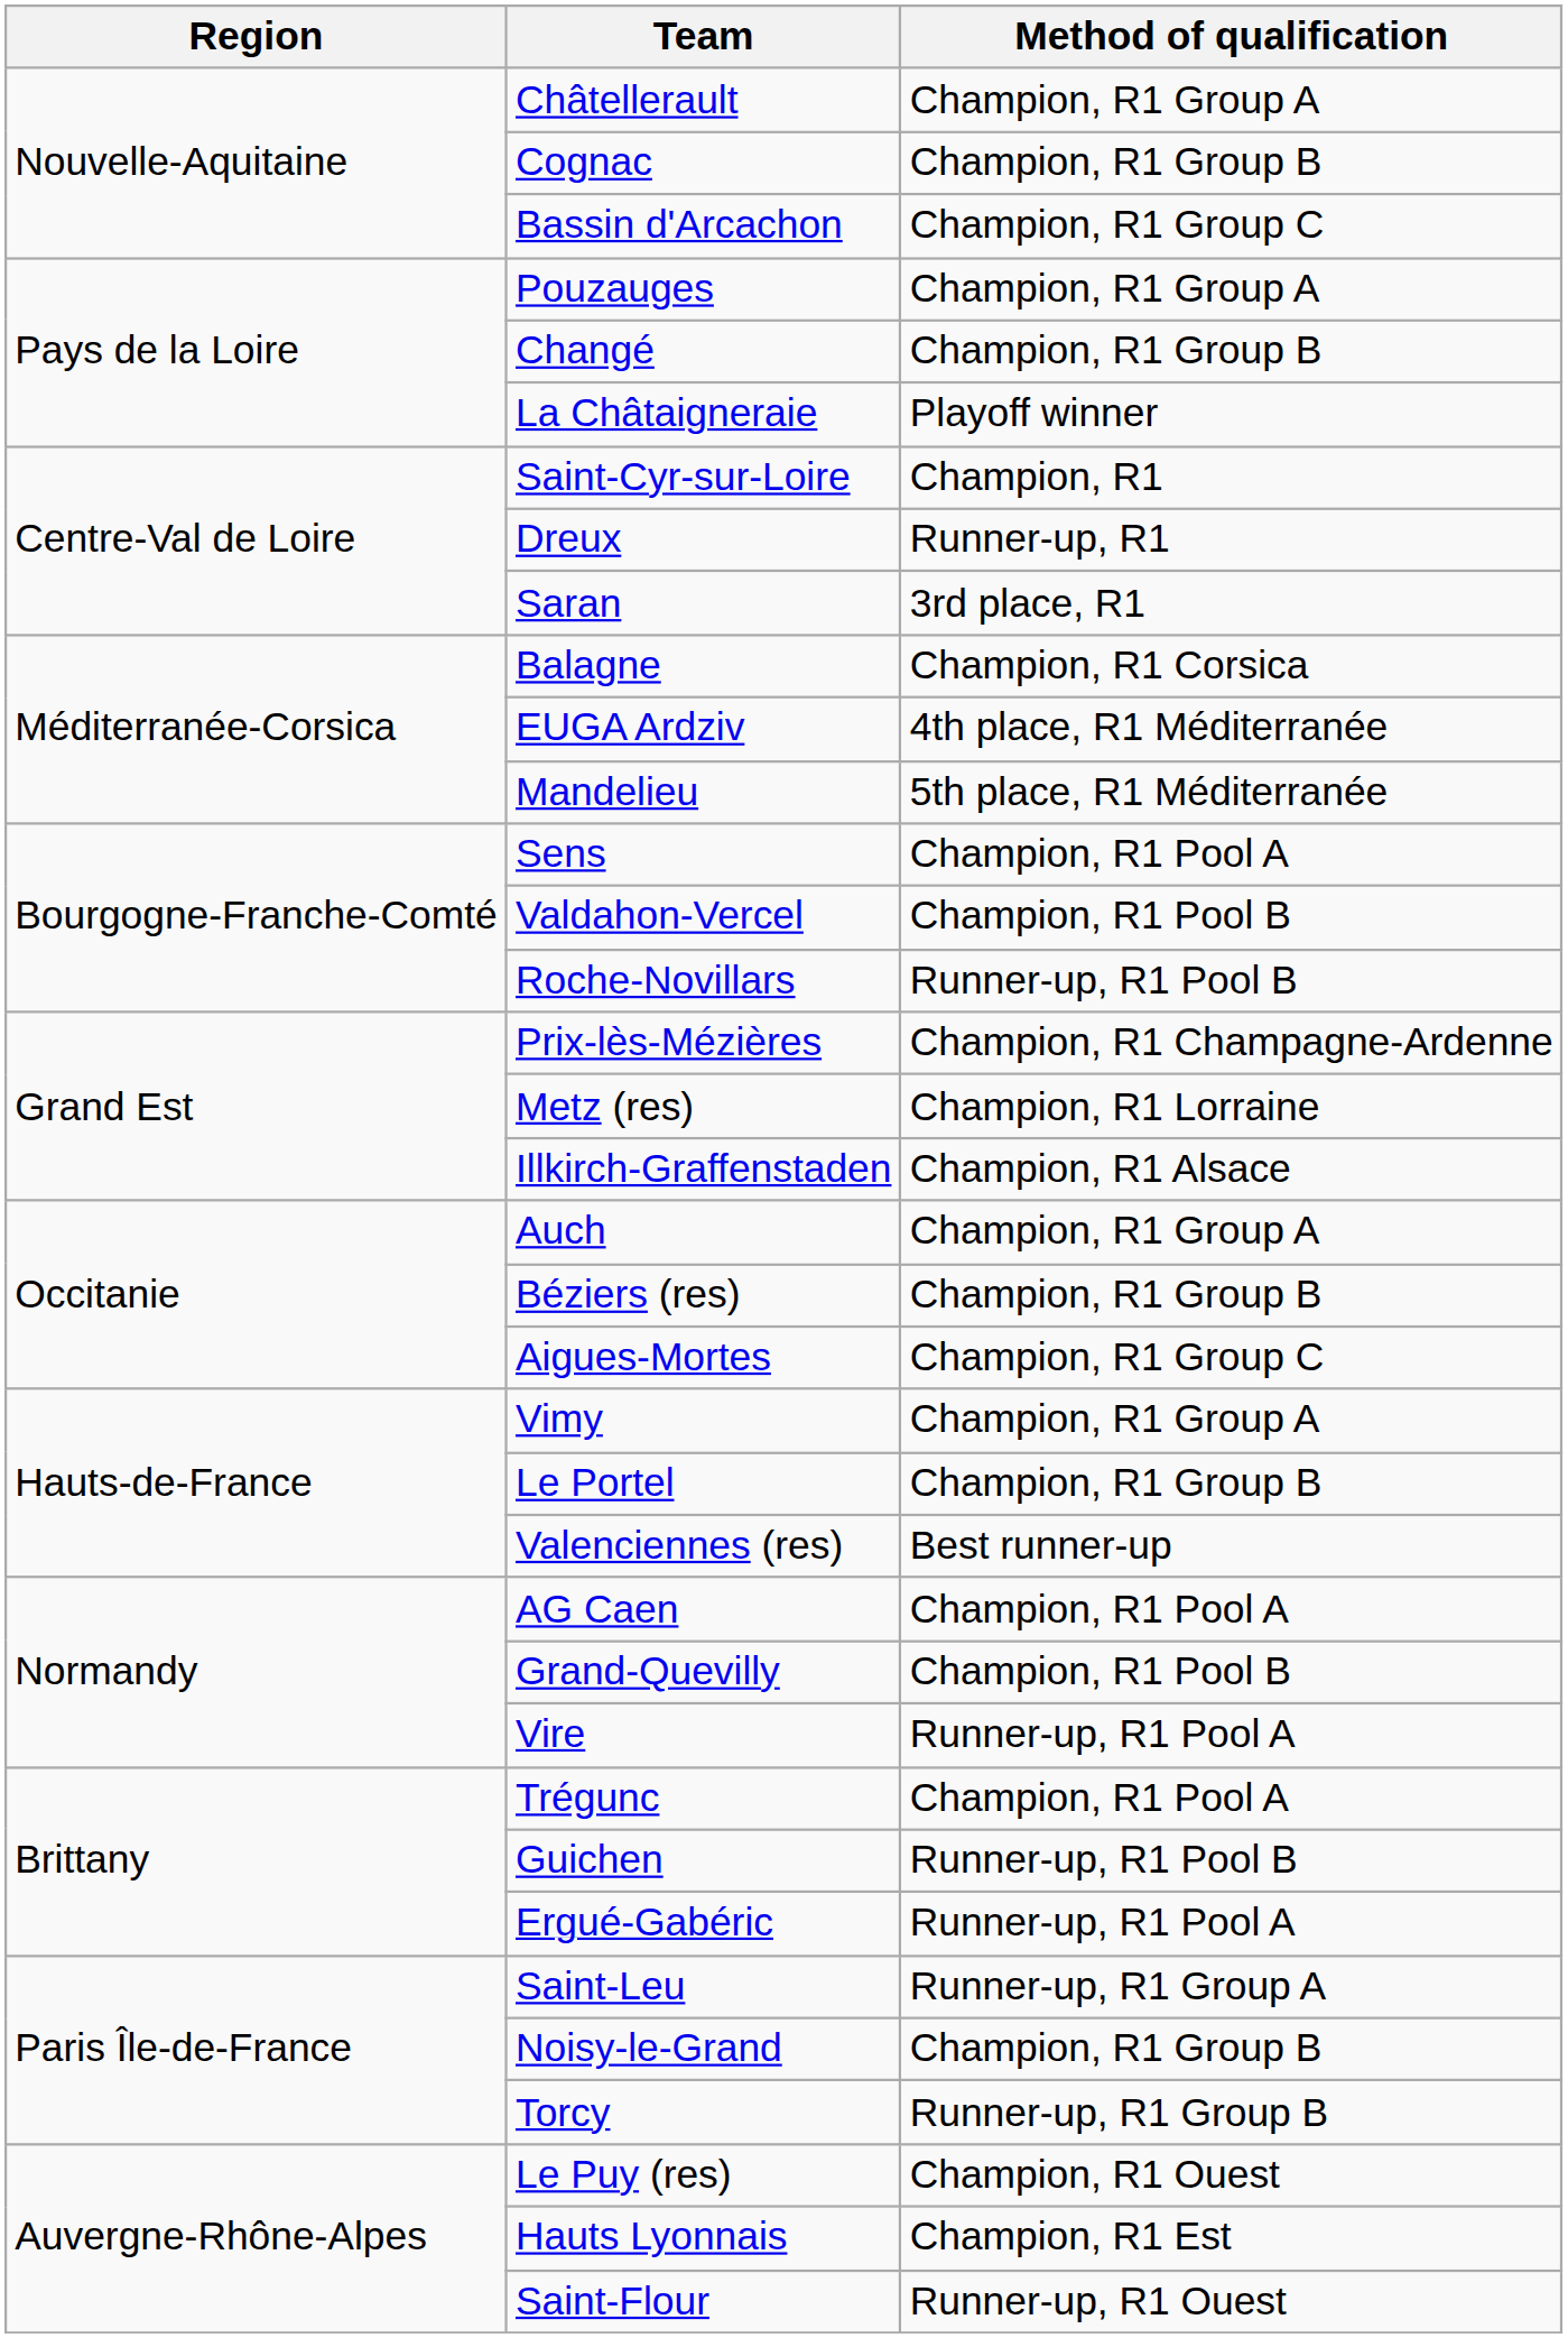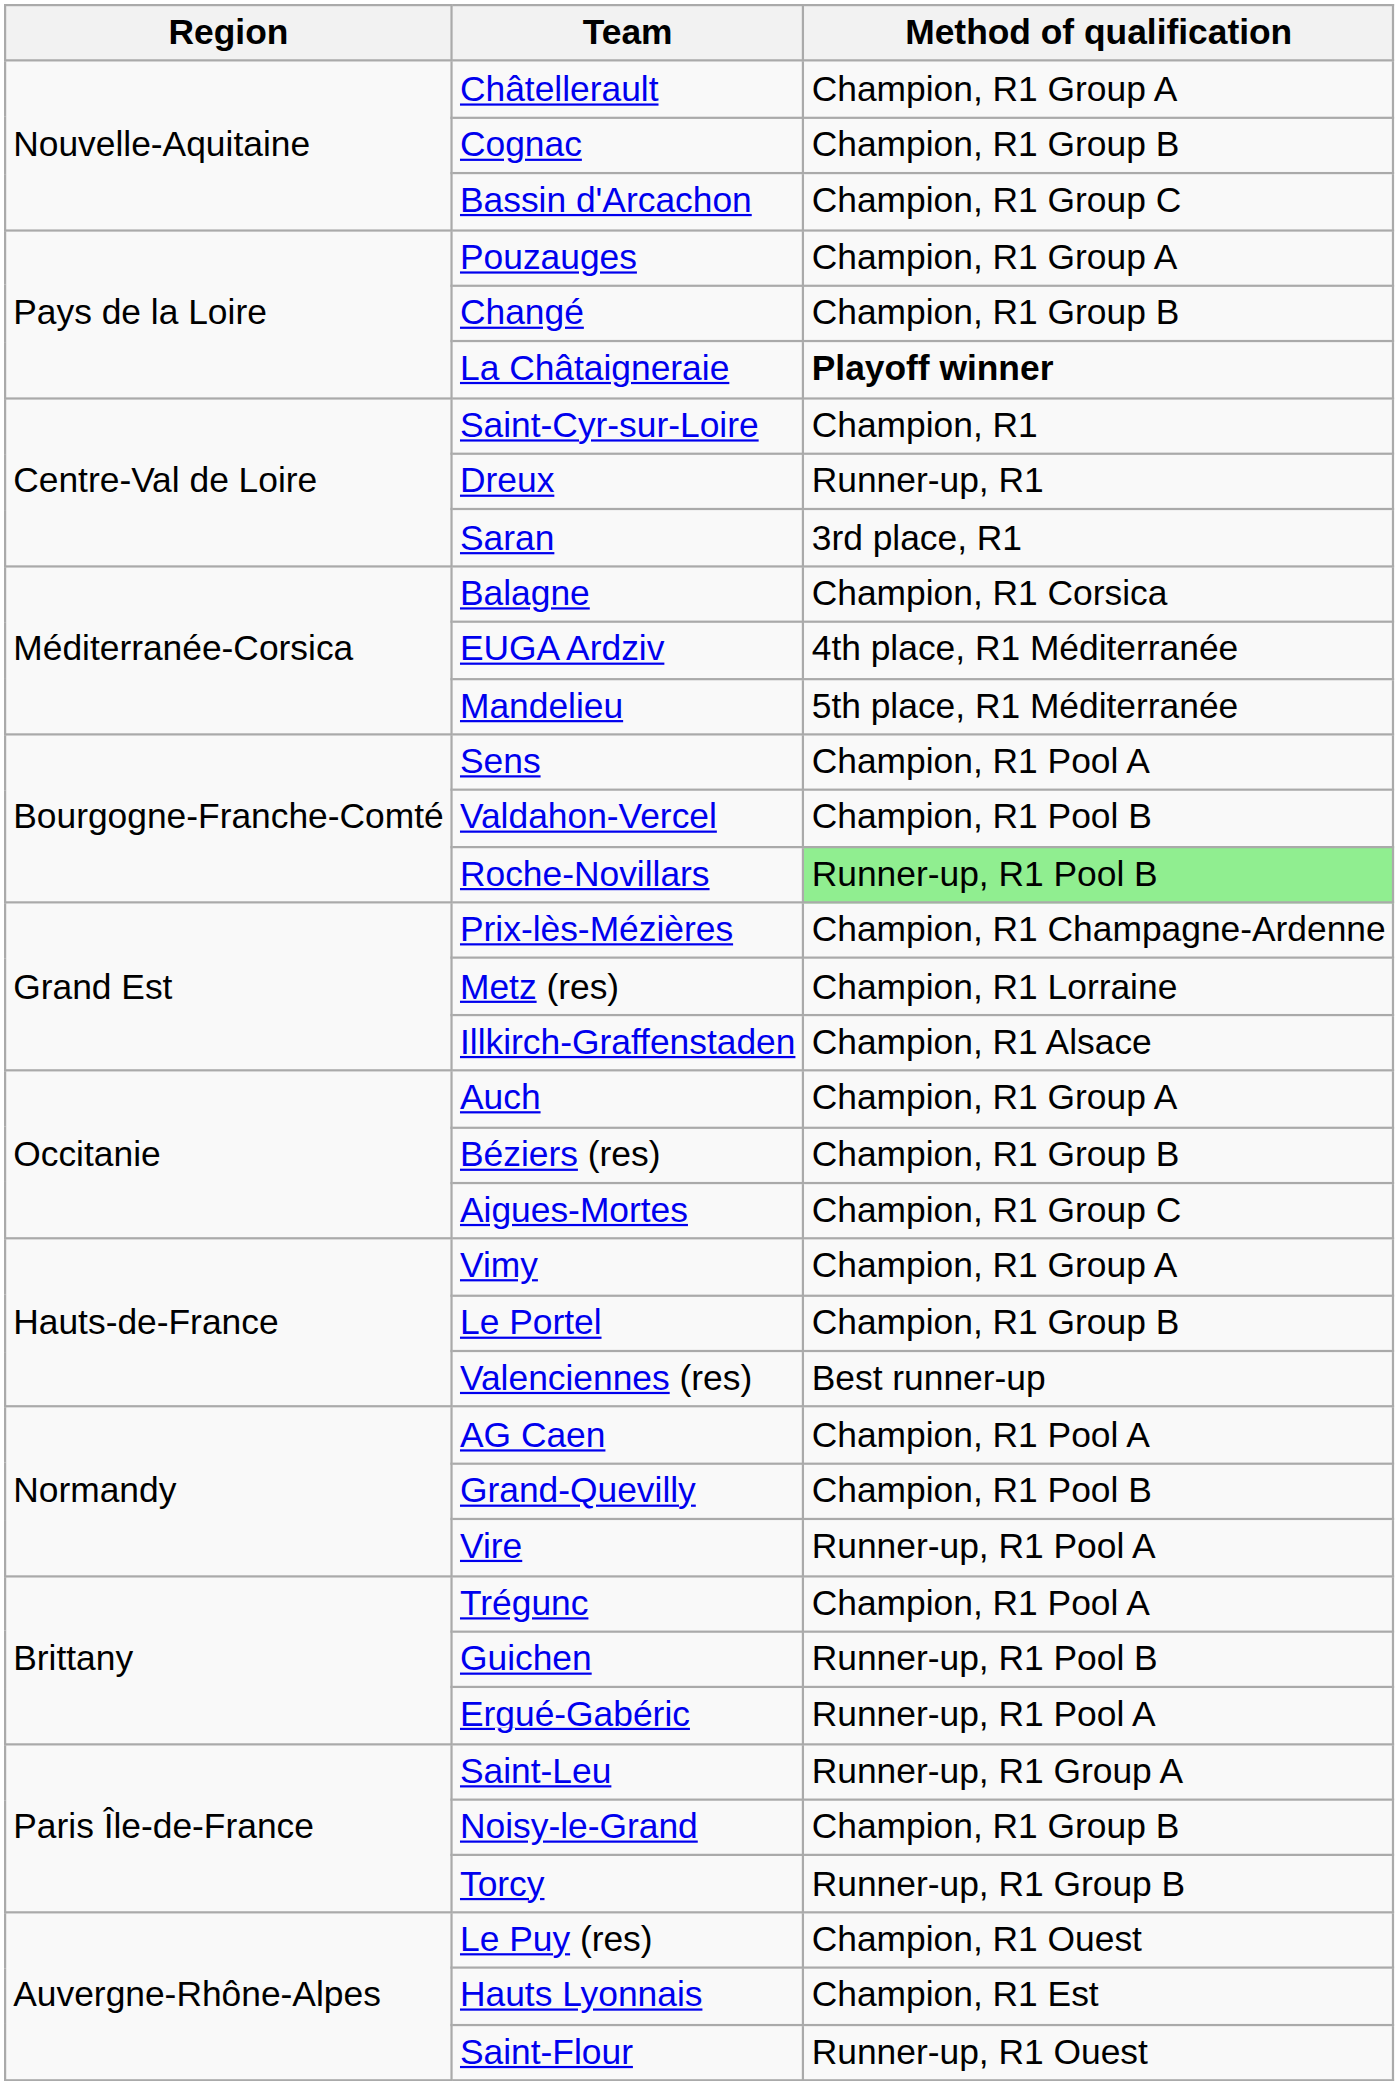La Châtaigneraie | Method of qualification: normal -> bold
Roche-Novillars | Method of qualification: no background -> lightgreen background
